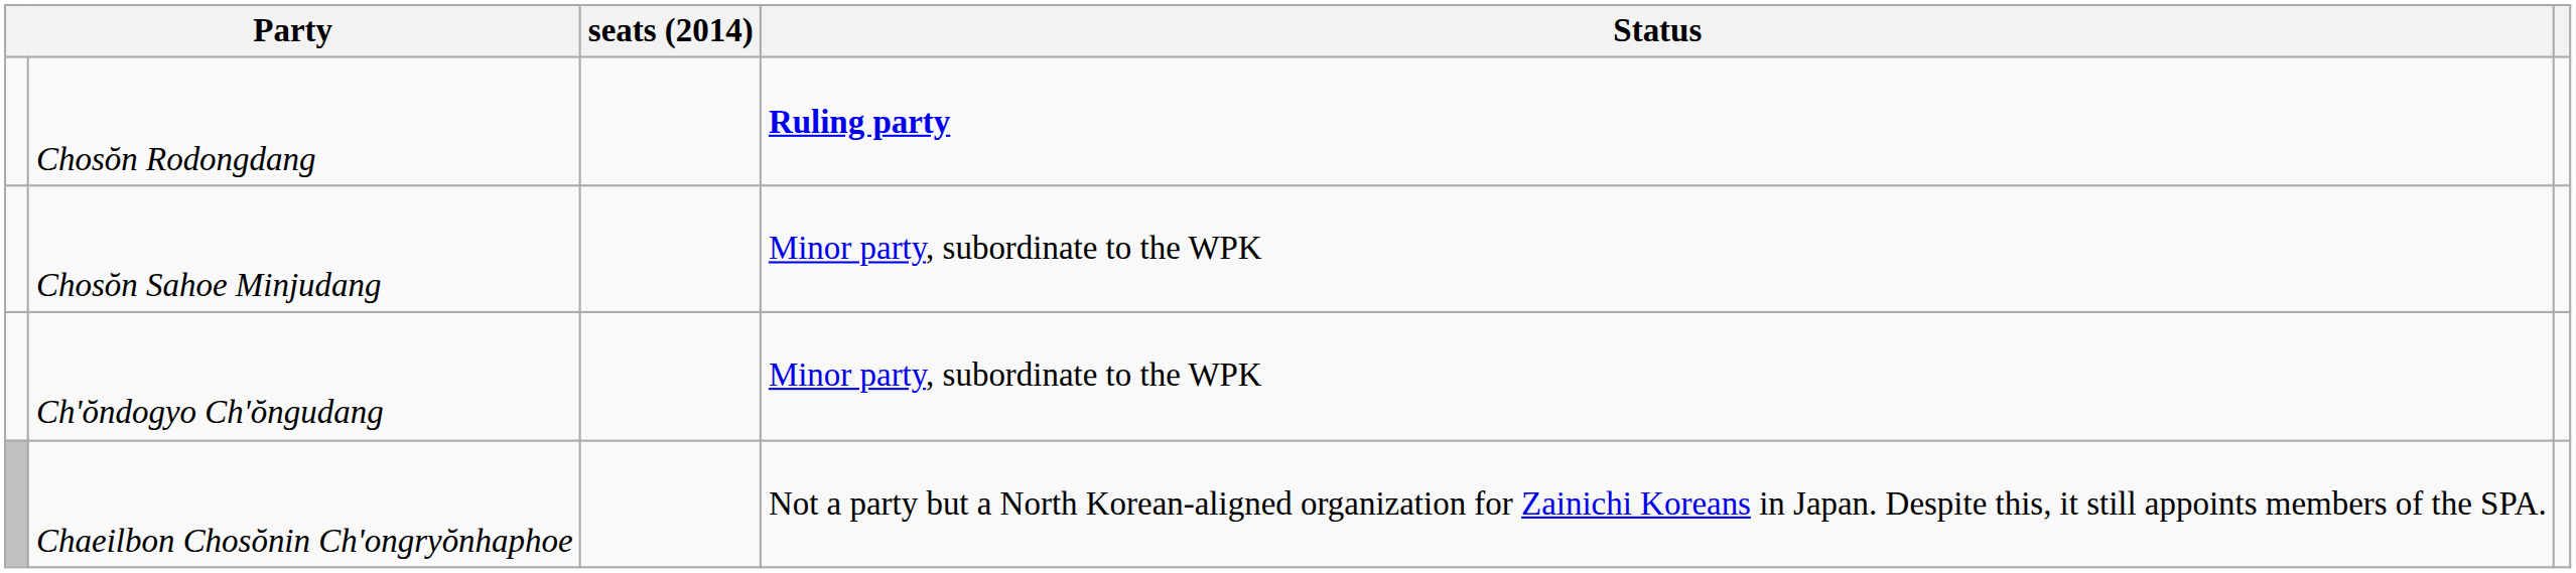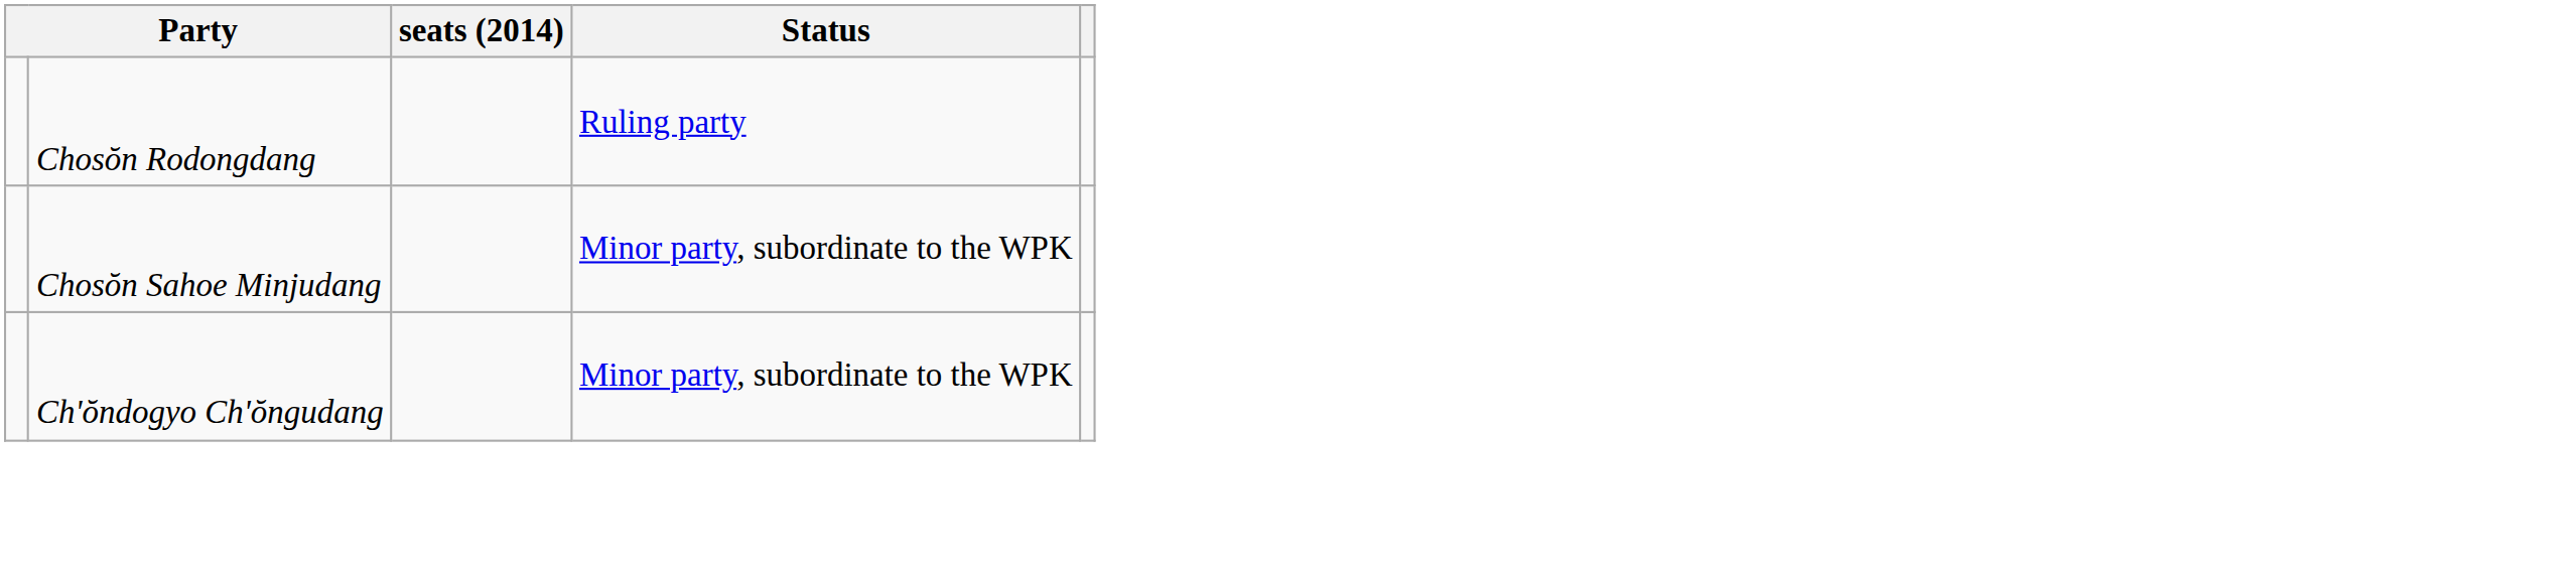Chosŏn Rodongdang | Status: bold -> normal
- row: Chaeilbon Chosŏnin Ch'ongryŏnhaphoe | Not a party but a North Korean-aligned organization for Zainichi Koreans in Japan. Despite this, it still appoints members of the SPA.
